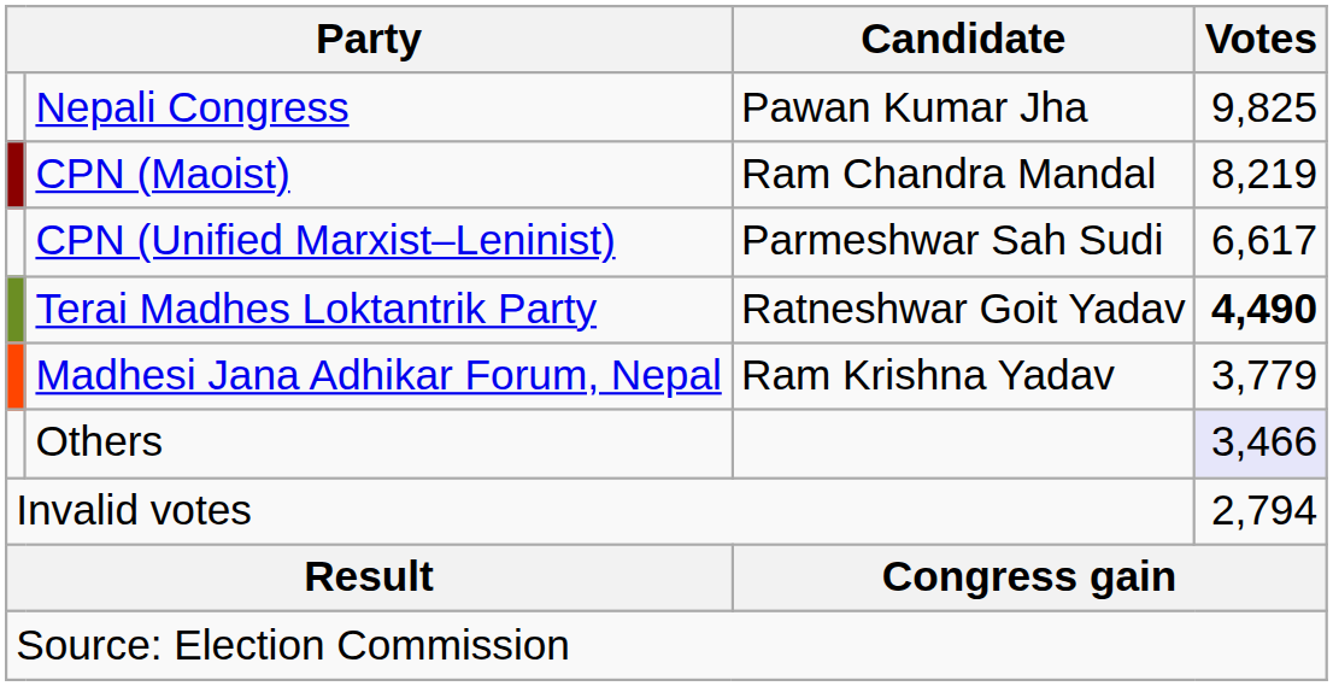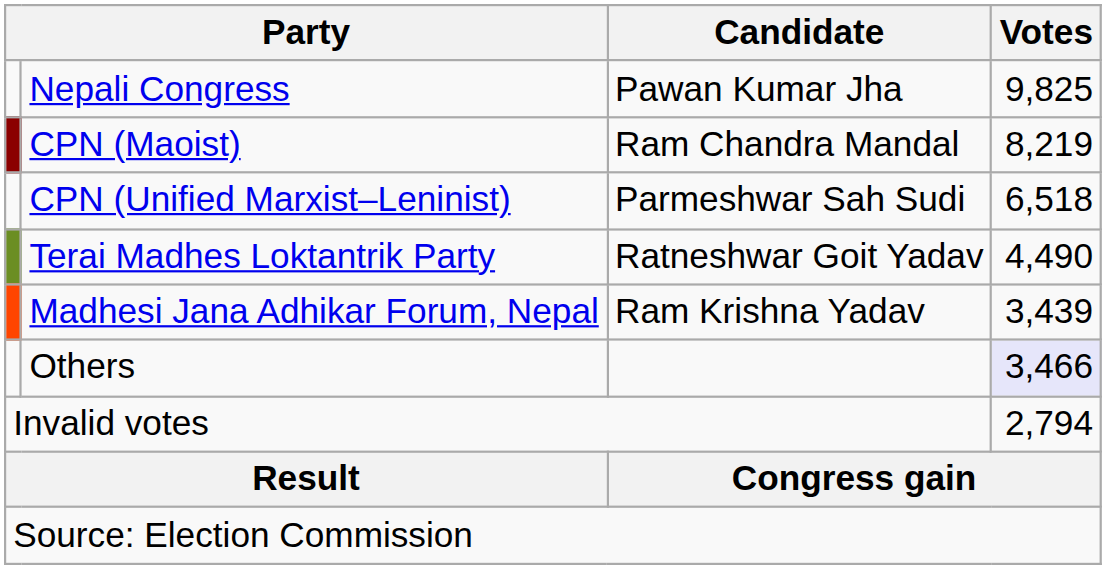CPN (Unified Marxist–Leninist) | Votes: 6,617 -> 6,518
Terai Madhes Loktantrik Party | Votes: bold -> normal
Madhesi Jana Adhikar Forum, Nepal | Votes: 3,779 -> 3,439
